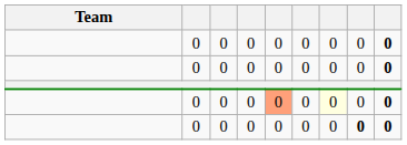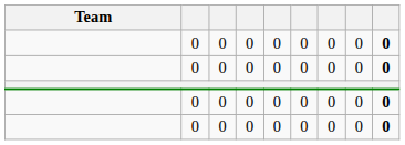row 5 | column 5: lightsalmon background -> no background
row 5 | column 7: lightyellow background -> no background
row 6 | column 8: bold -> normal
